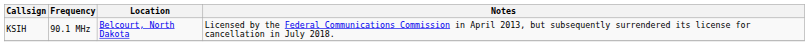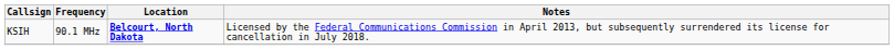KSIH | Location: normal -> bold
